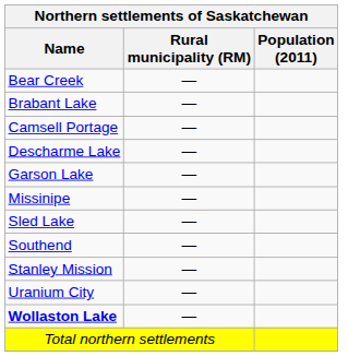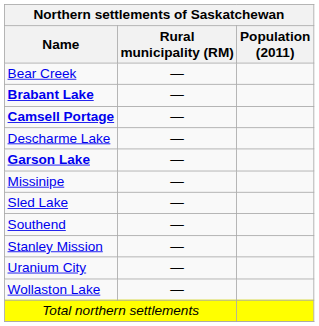Brabant Lake | Name: normal -> bold
Camsell Portage | Name: normal -> bold
Garson Lake | Name: normal -> bold
Wollaston Lake | Name: bold -> normal
